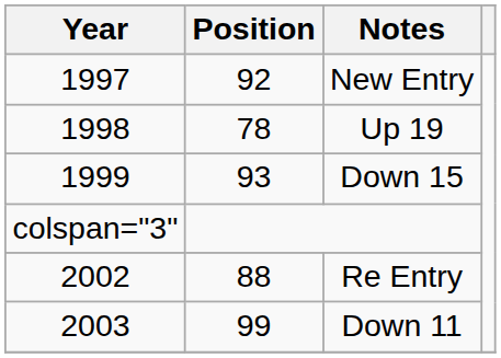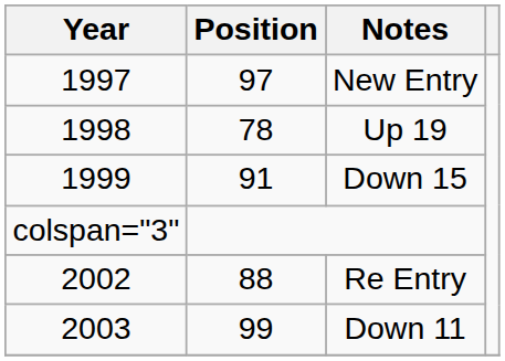New Entry | Position: 92 -> 97
Down 15 | Position: 93 -> 91
